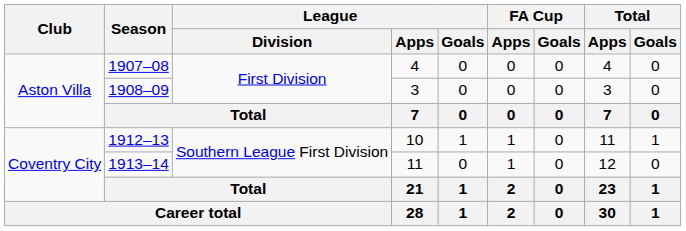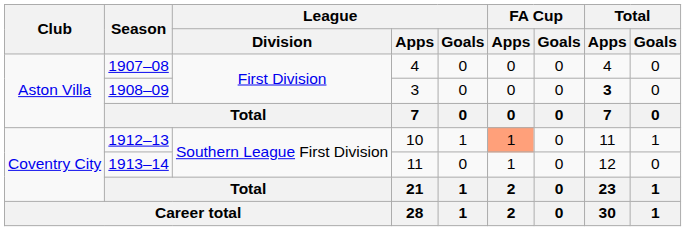1908–09 | Total / Apps: normal -> bold
1912–13 | FA Cup / Apps: no background -> lightsalmon background
